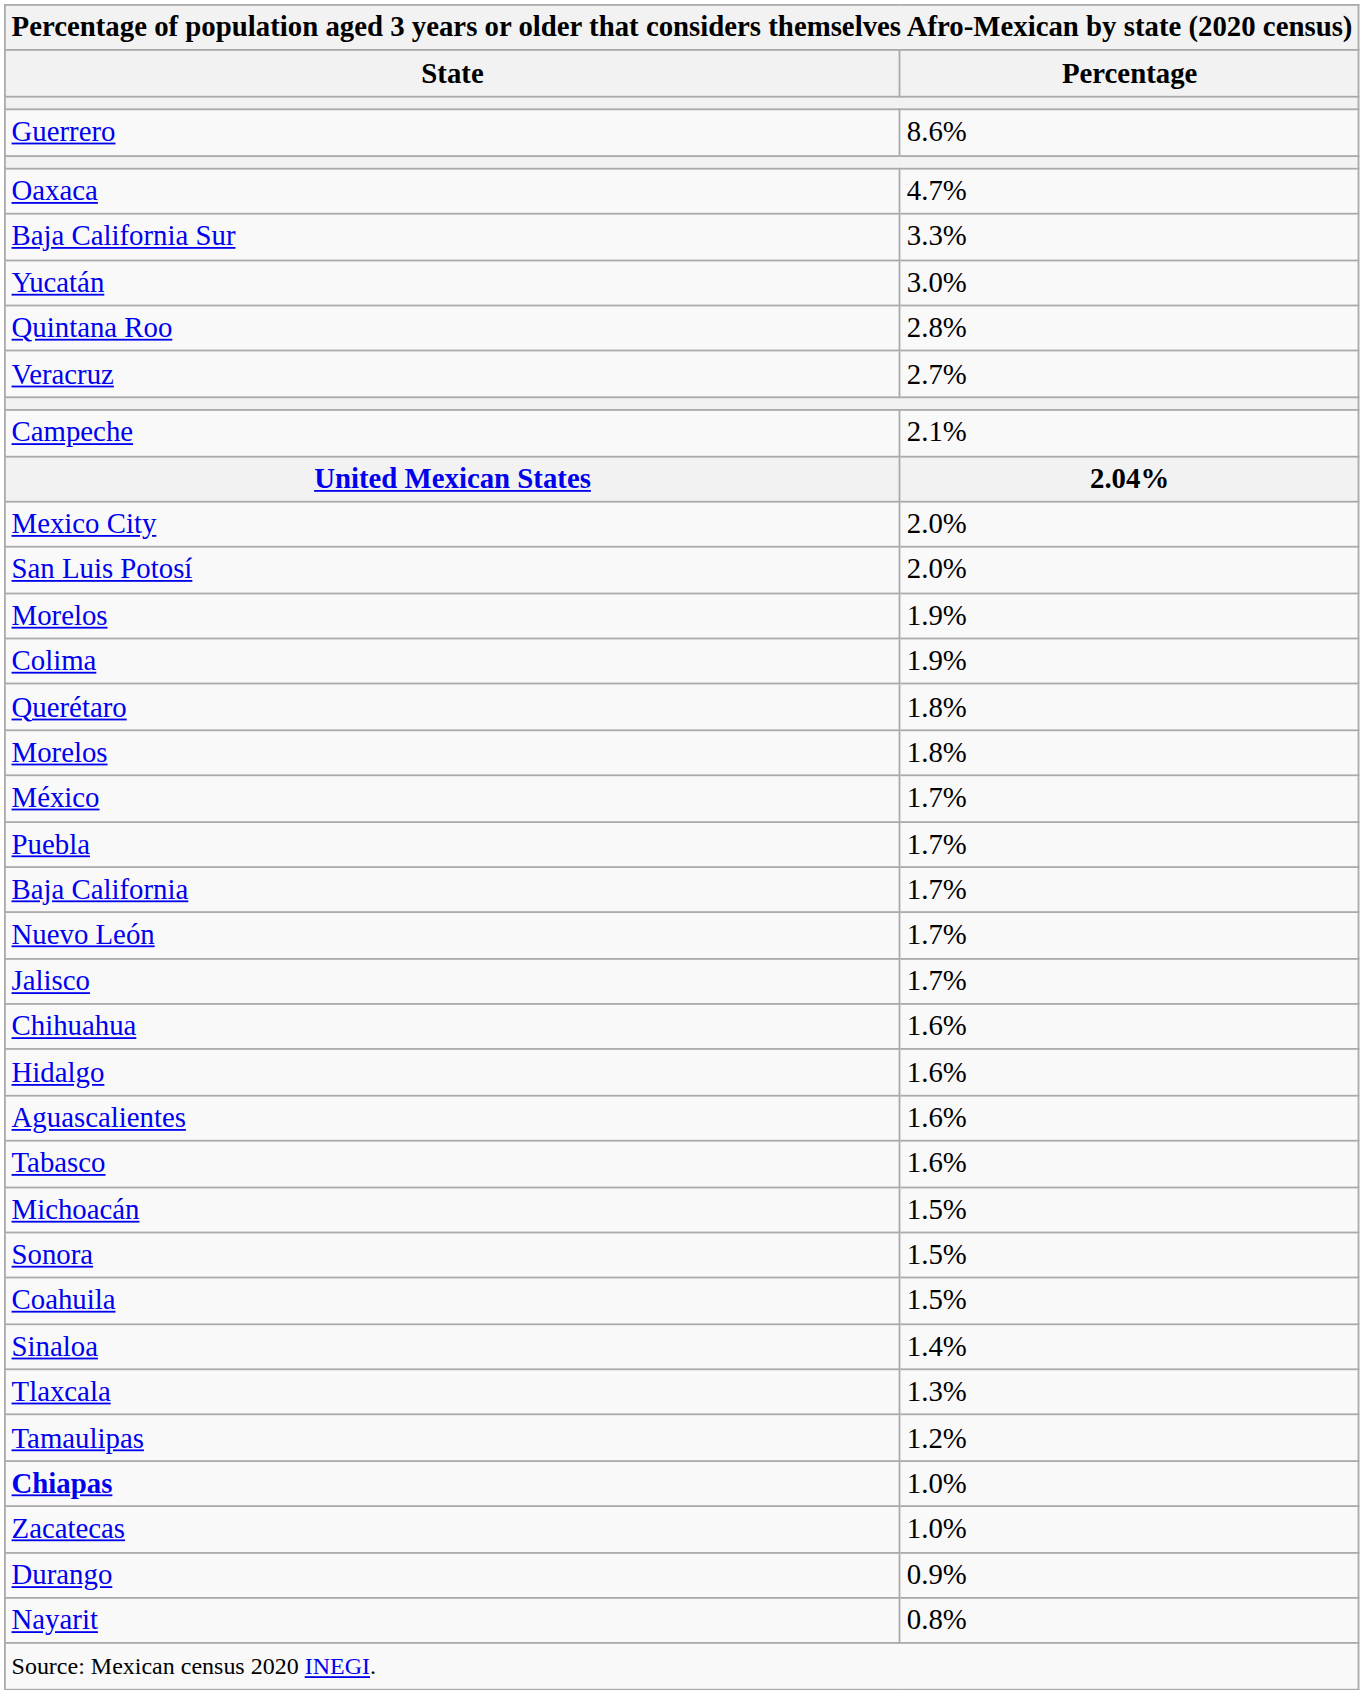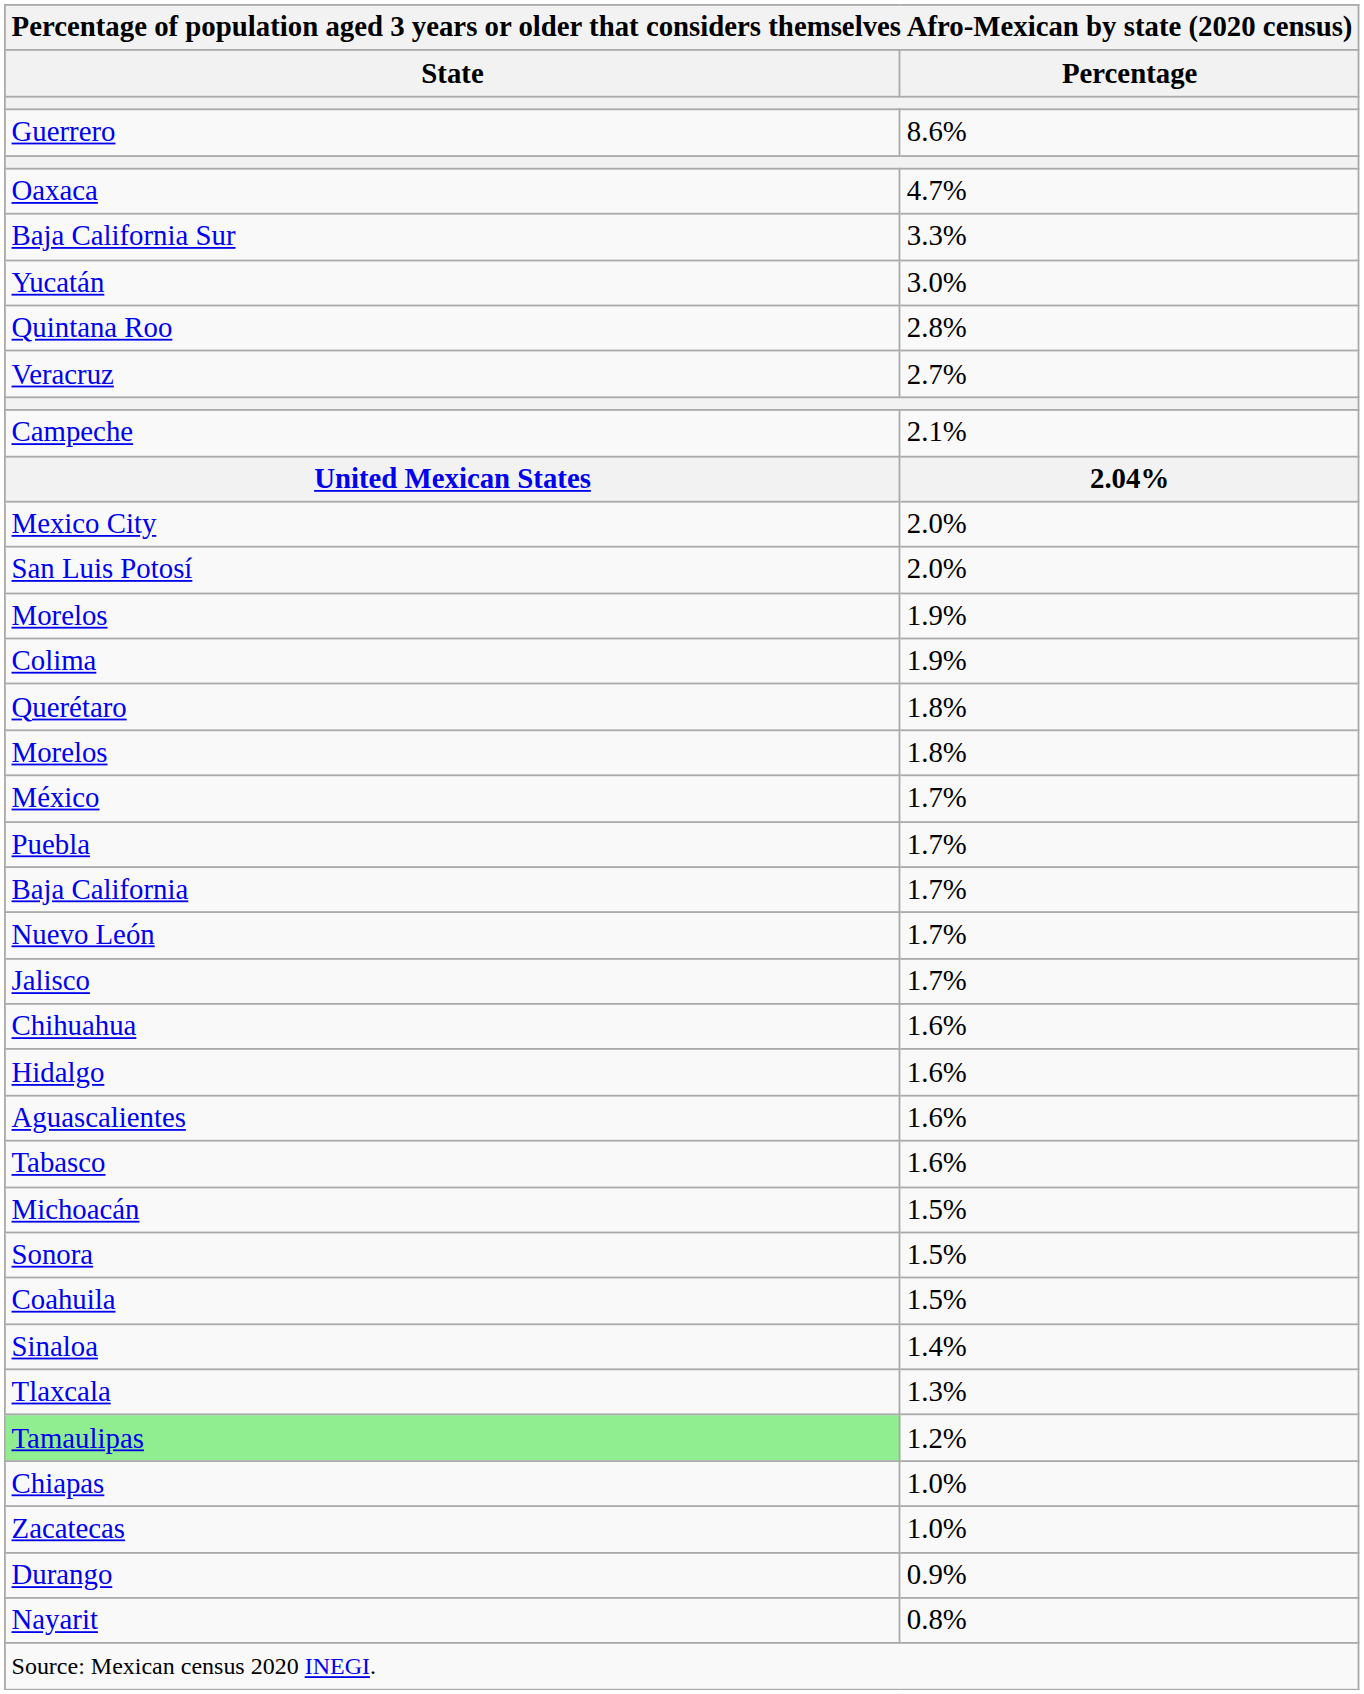Tamaulipas | State: no background -> lightgreen background
Chiapas | State: bold -> normal
